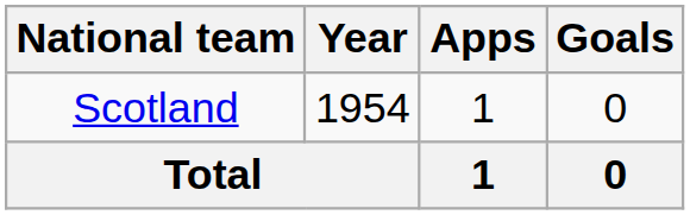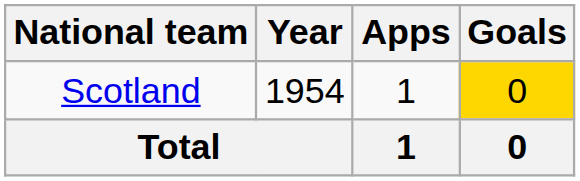Scotland | Goals: no background -> gold background
